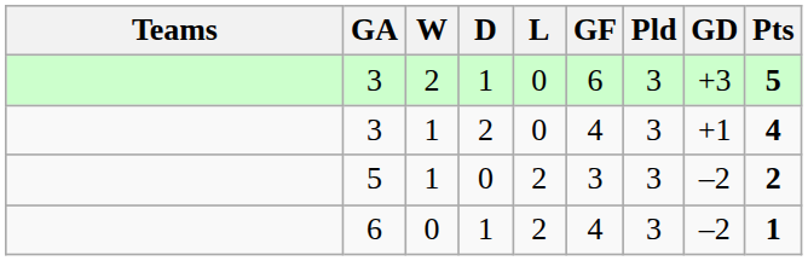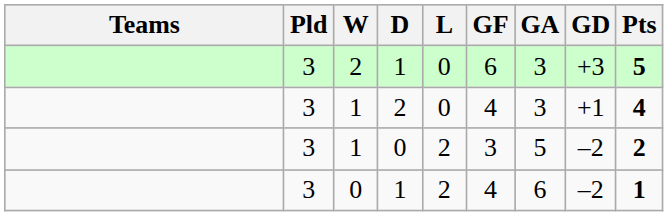columns swapped: Pld <-> GA
